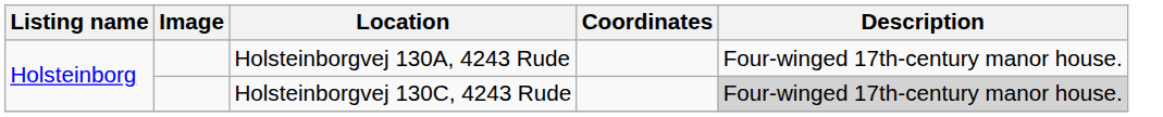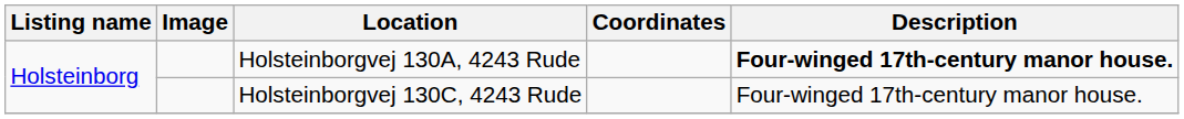Holsteinborgvej 130A, 4243 Rude | Description: normal -> bold
Holsteinborgvej 130C, 4243 Rude | Description: lightgrey background -> no background
